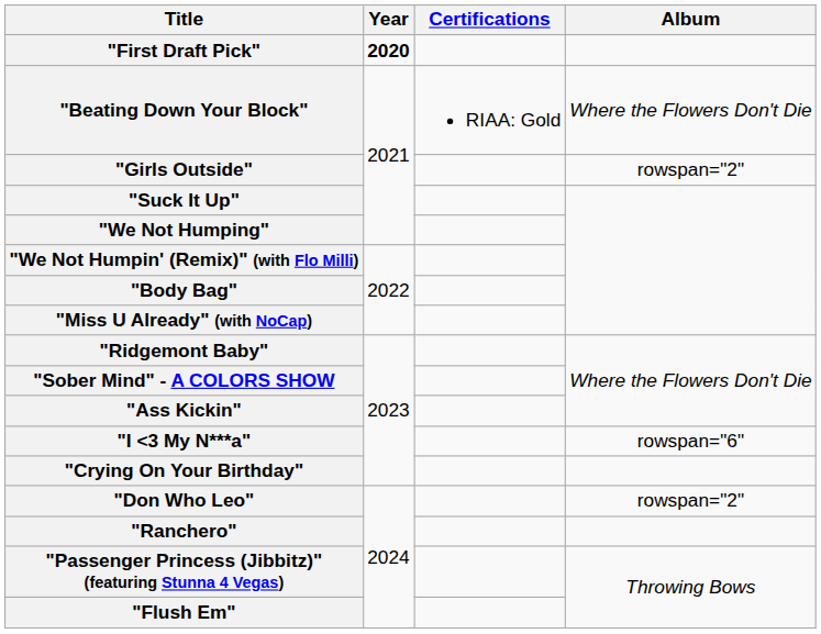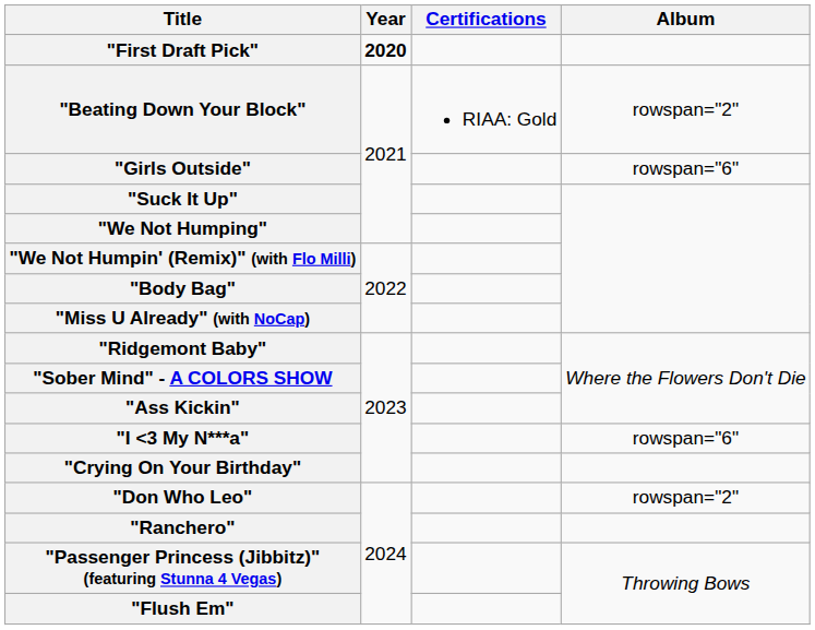"Beating Down Your Block" | Album: Where the Flowers Don't Die -> rowspan="2"
"Girls Outside" | Album: rowspan="2" -> rowspan="6"
